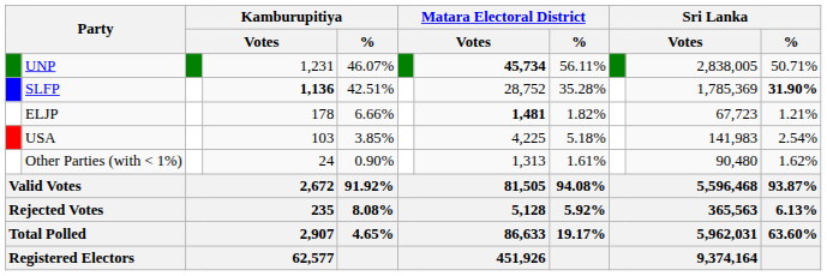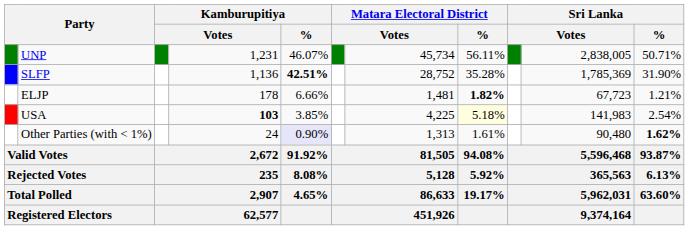UNP | column 7: bold -> normal
SLFP | column 4: bold -> normal
SLFP | Kamburupitiya / %: normal -> bold
SLFP | Sri Lanka / %: bold -> normal
ELJP | column 7: bold -> normal
ELJP | Matara Electoral District / %: normal -> bold
USA | column 4: normal -> bold
USA | Matara Electoral District / %: no background -> lightyellow background
Other Parties (with < 1%) | Kamburupitiya / %: no background -> lavender background
Other Parties (with < 1%) | Sri Lanka / %: normal -> bold
